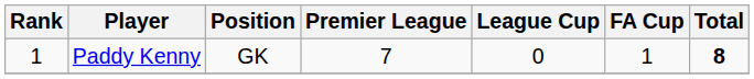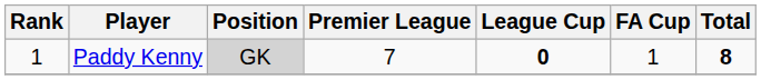Paddy Kenny | Position: no background -> lightgrey background
Paddy Kenny | League Cup: normal -> bold
